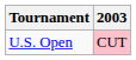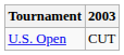U.S. Open | 2003: pink background -> no background
